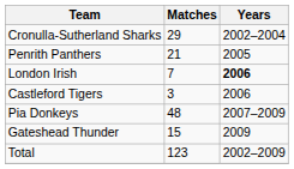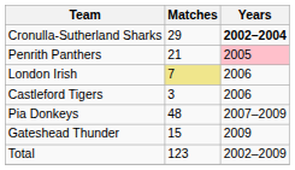Cronulla-Sutherland Sharks | Years: normal -> bold
Penrith Panthers | Years: no background -> pink background
London Irish | Matches: no background -> khaki background
London Irish | Years: bold -> normal
